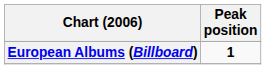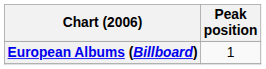European Albums (Billboard) | Peak position: bold -> normal
